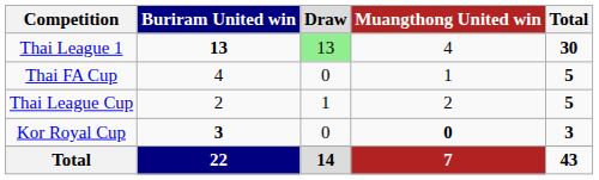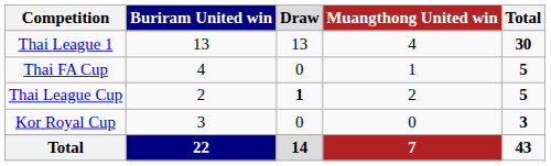Thai League 1 | Buriram United win: bold -> normal
Thai League 1 | Draw: lightgreen background -> no background
Thai League Cup | Draw: normal -> bold
Kor Royal Cup | Buriram United win: bold -> normal
Kor Royal Cup | Muangthong United win: bold -> normal
